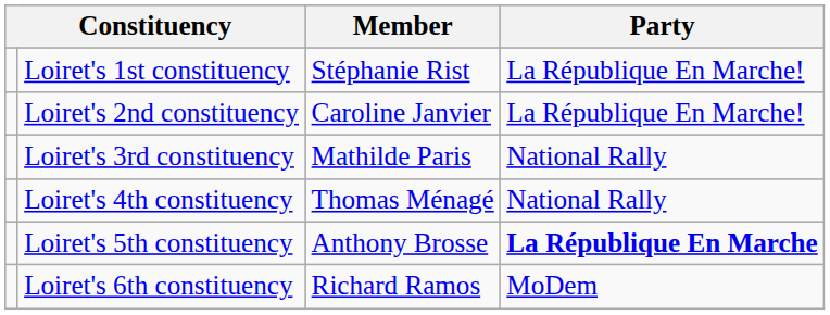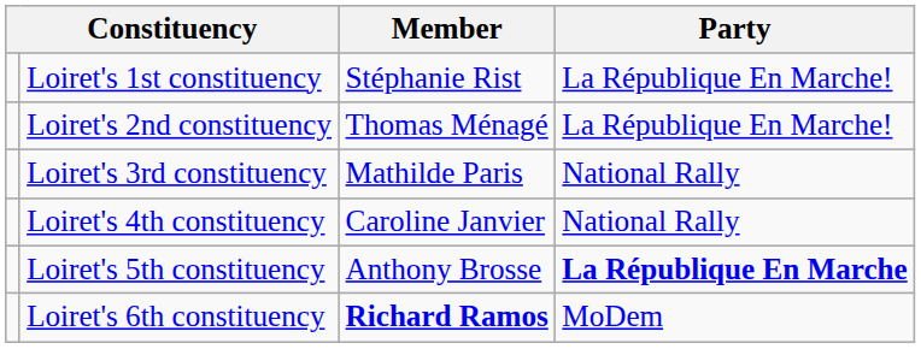Loiret's 2nd constituency | Member: Caroline Janvier -> Thomas Ménagé
Loiret's 4th constituency | Member: Thomas Ménagé -> Caroline Janvier
Loiret's 6th constituency | Member: normal -> bold
